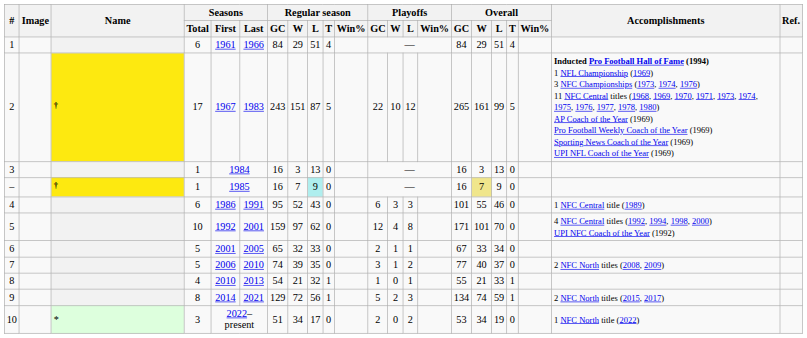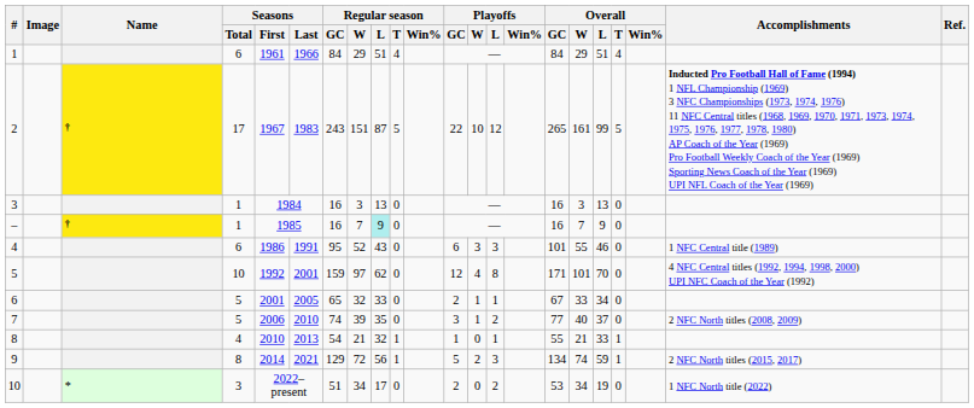– | Overall / W: khaki background -> no background
